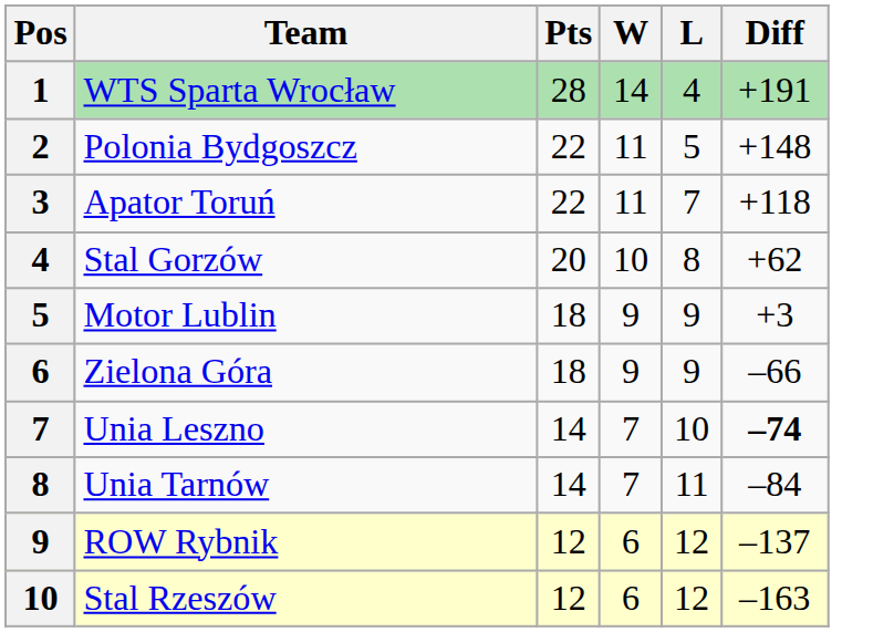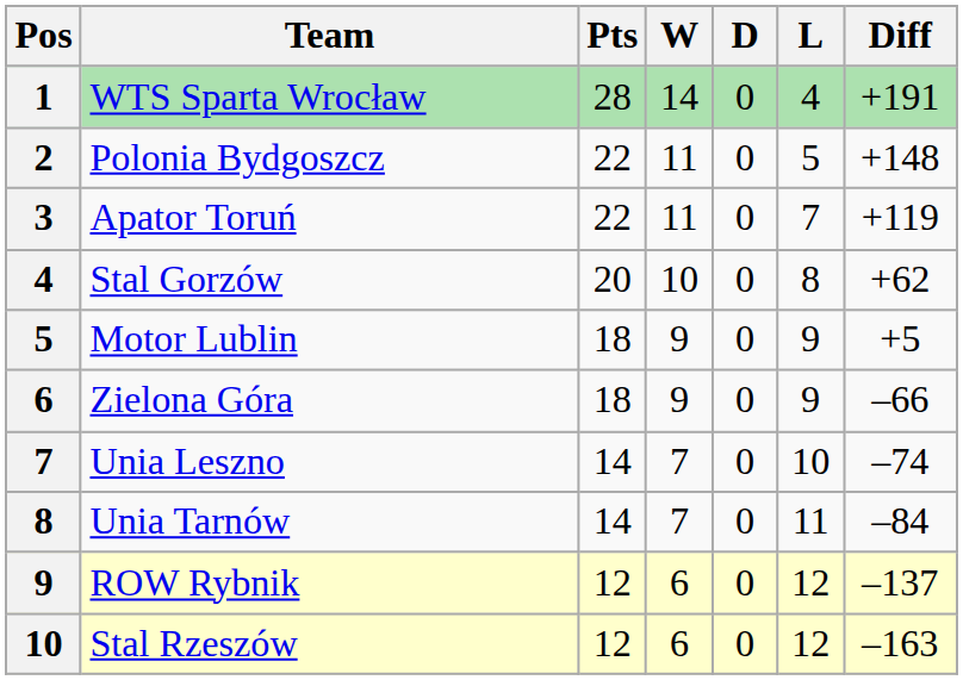+ column: D | 0 | 0 | 0 | 0 | 0 | 0 | 0 | 0 | 0 | 0
Apator Toruń | Diff: +118 -> +119
Motor Lublin | Diff: +3 -> +5
Unia Leszno | Diff: bold -> normal
